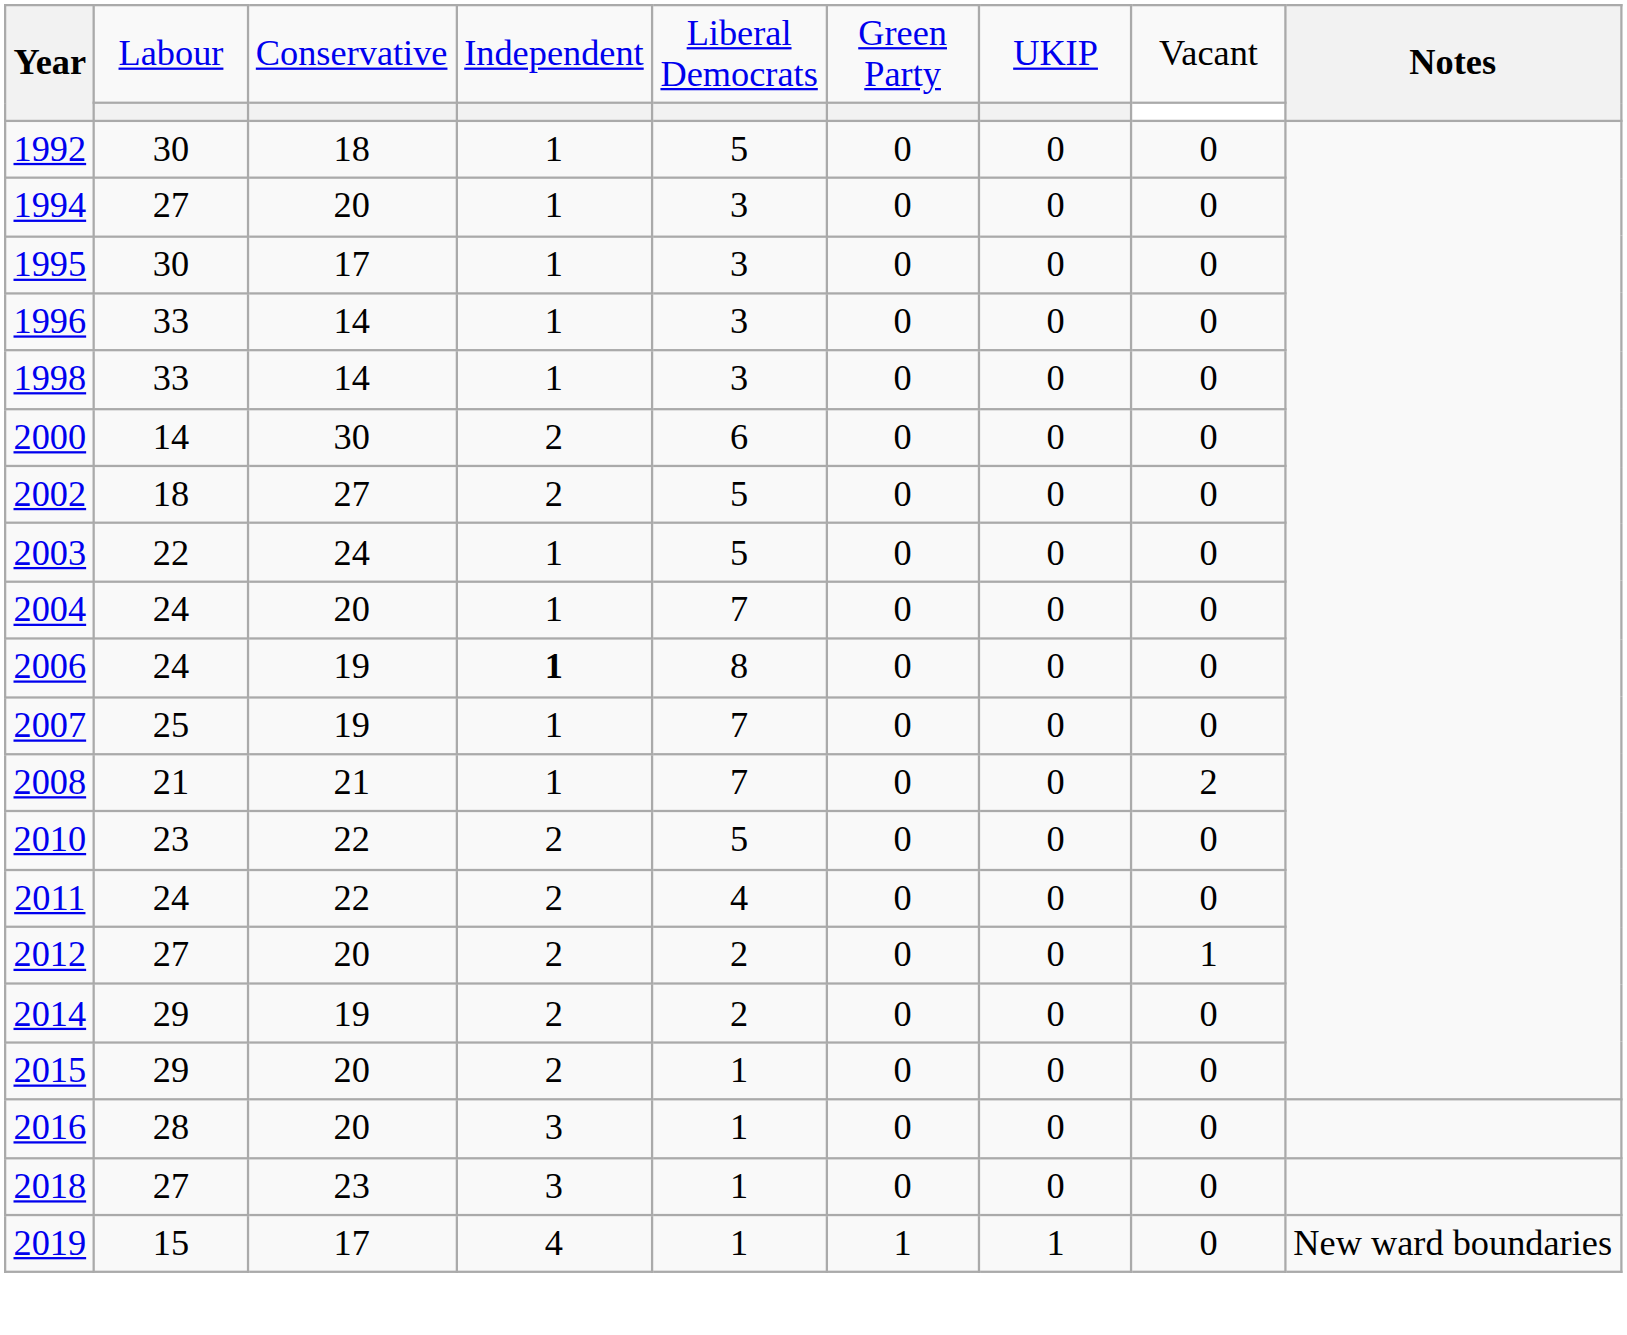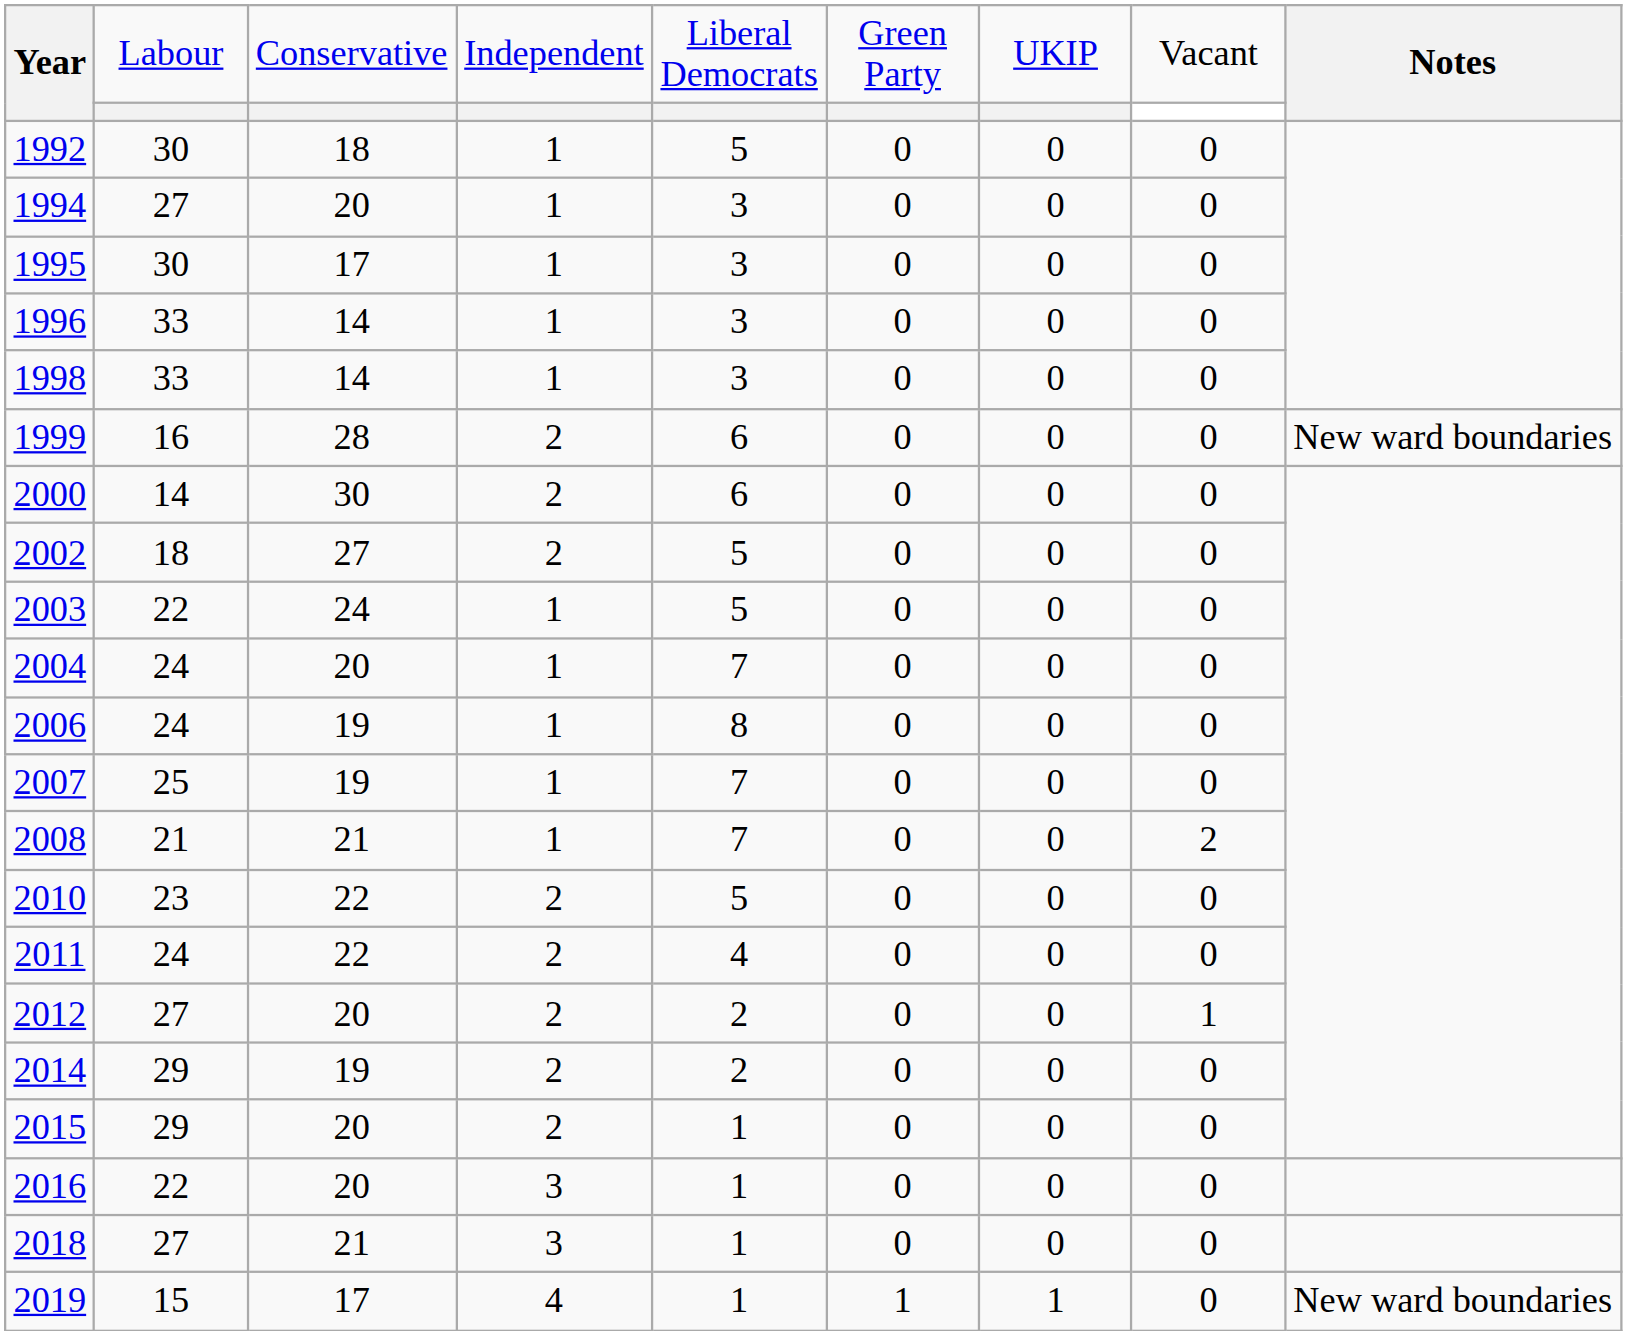+ row: 1999 | 16 | 28 | 2 | 6 | 0 | 0 | 0 | New ward boundaries
2006 | column 4: bold -> normal
2016 | column 2: 28 -> 22
2018 | column 3: 23 -> 21
